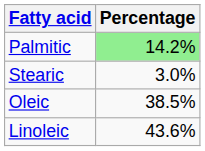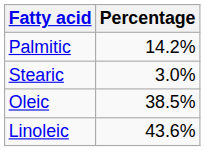Palmitic | Percentage: lightgreen background -> no background
